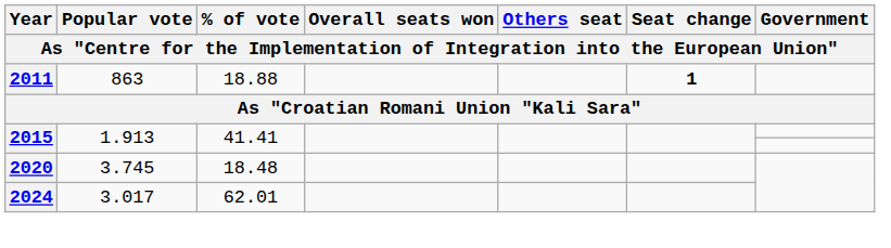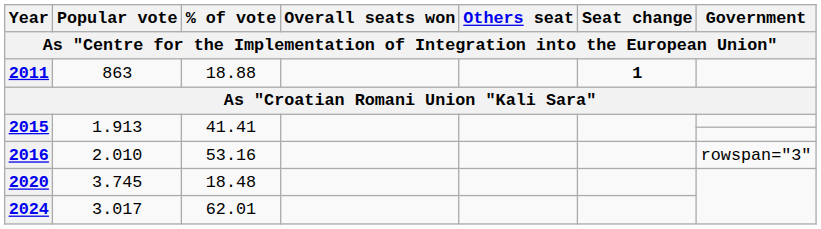+ row: 2016 | 2.010 | 53.16 | rowspan="3"
